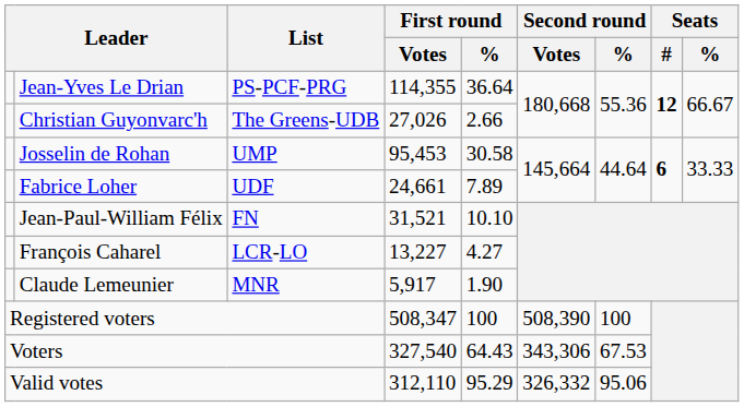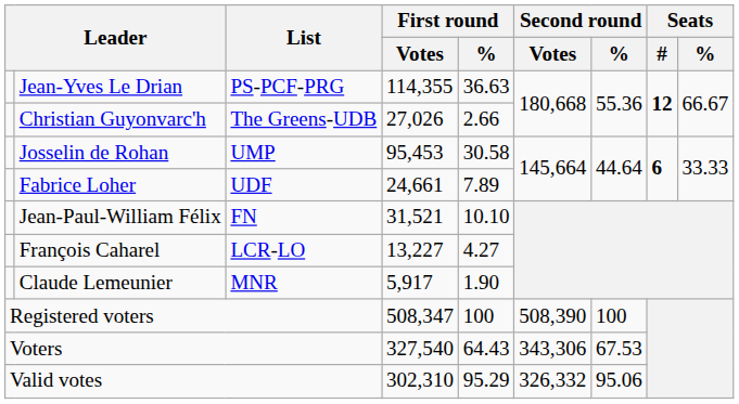Jean-Yves Le Drian | First round / %: 36.64 -> 36.63
Valid votes | First round / Votes: 312,110 -> 302,310
